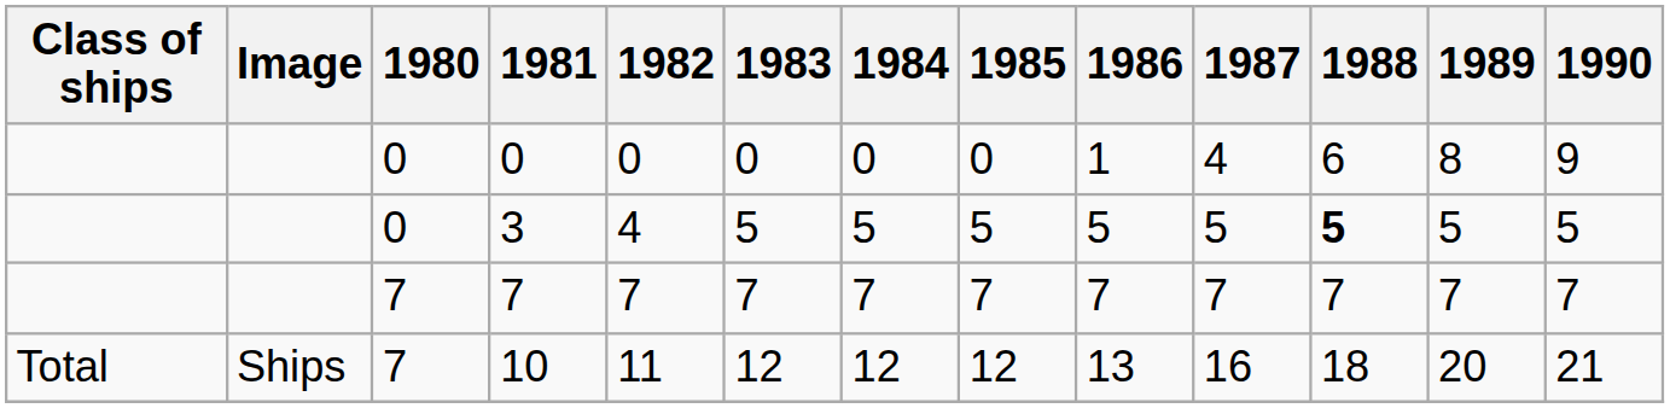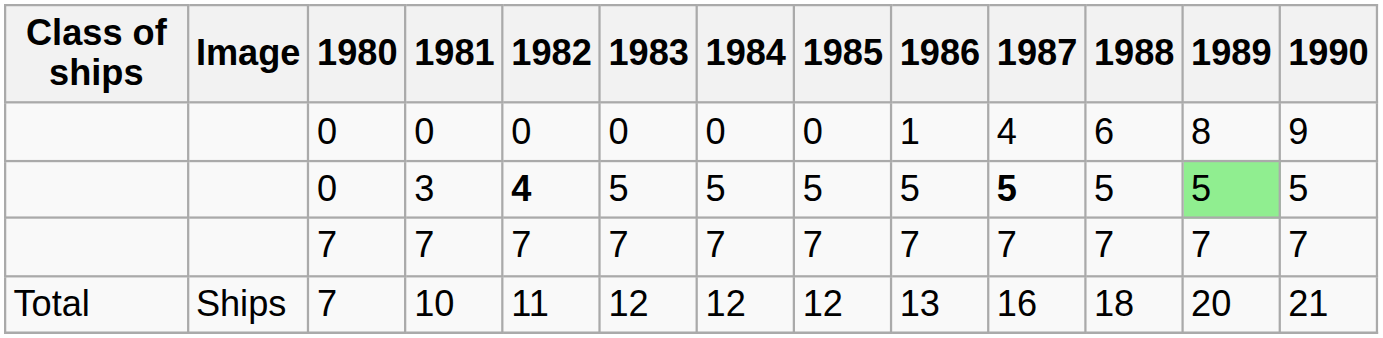3 | 1982: normal -> bold
3 | 1987: normal -> bold
3 | 1988: bold -> normal
3 | 1989: no background -> lightgreen background
